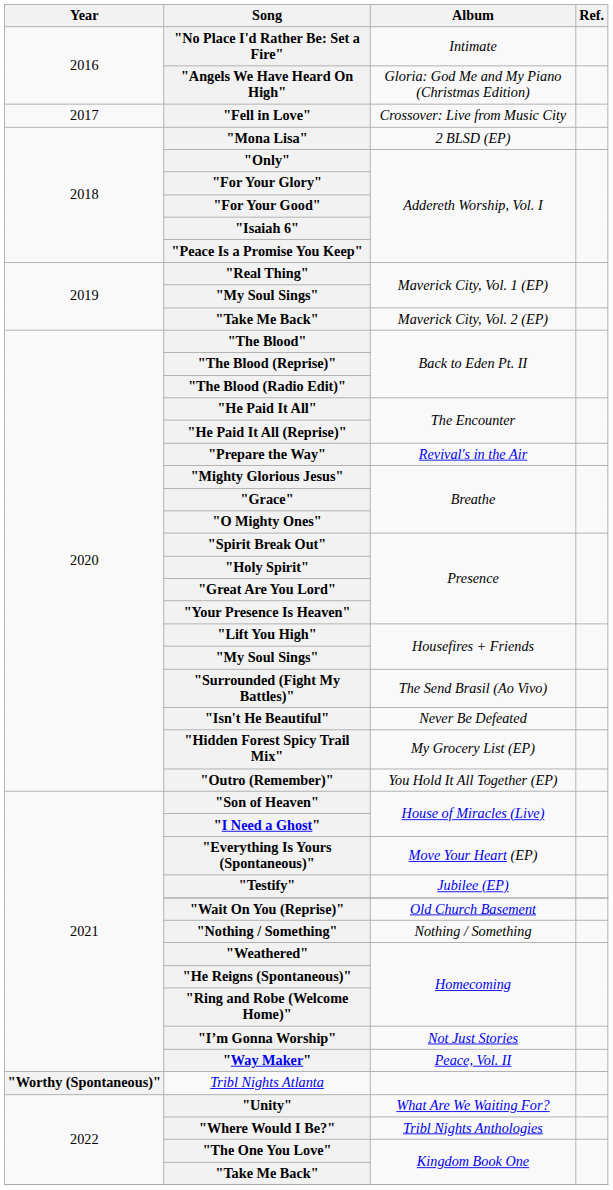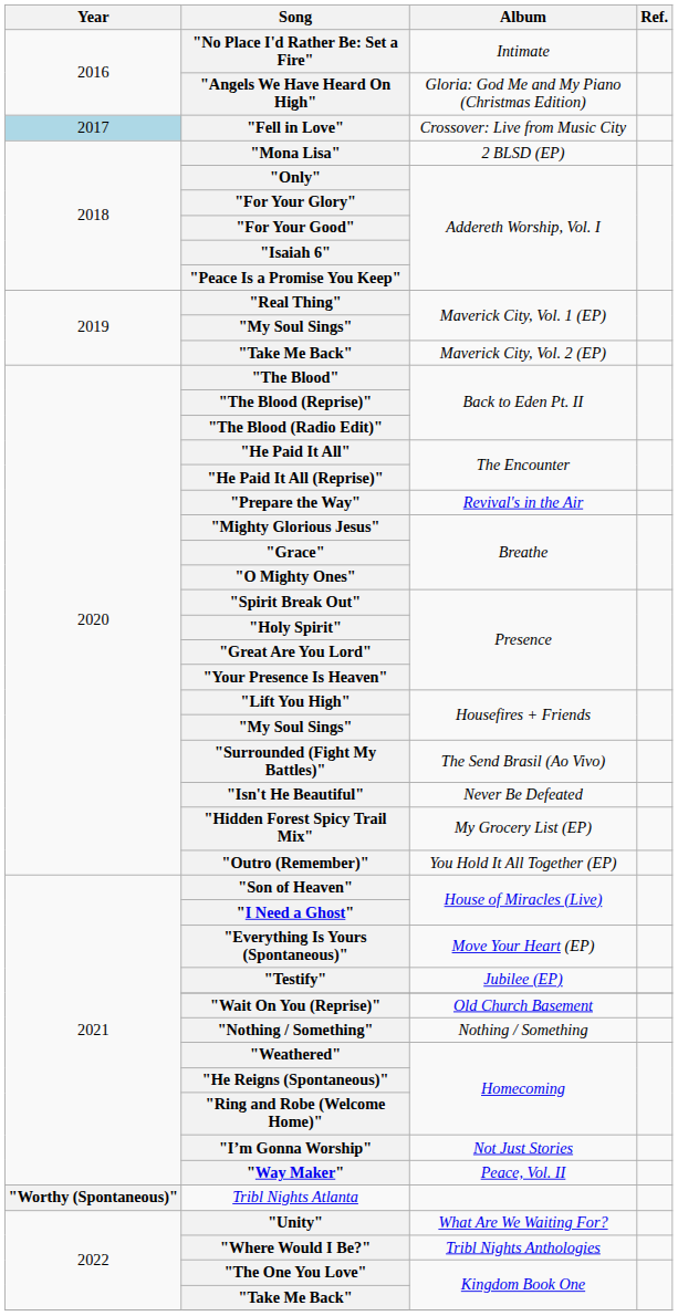"Fell in Love" | Year: no background -> lightblue background
